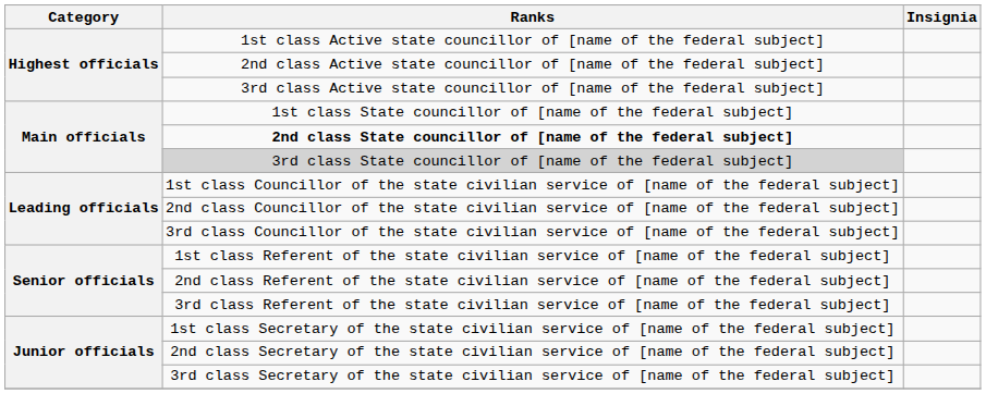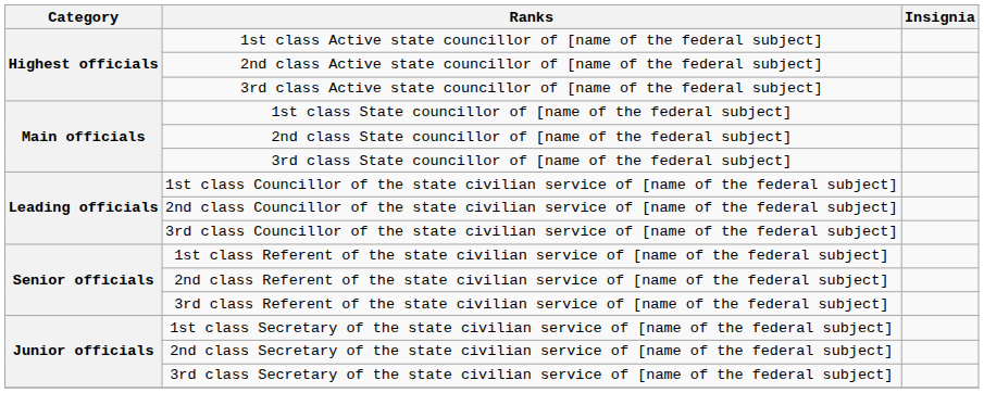2nd class State councillor of [name of the federal subject] | Ranks: bold -> normal
3rd class State councillor of [name of the federal subject] | Ranks: lightgrey background -> no background
